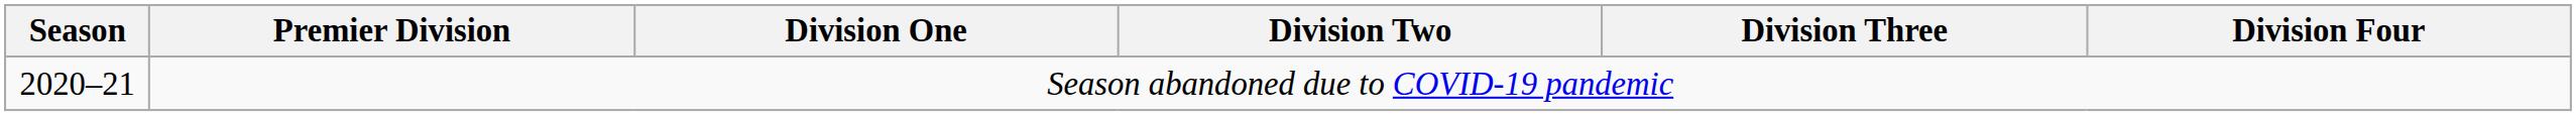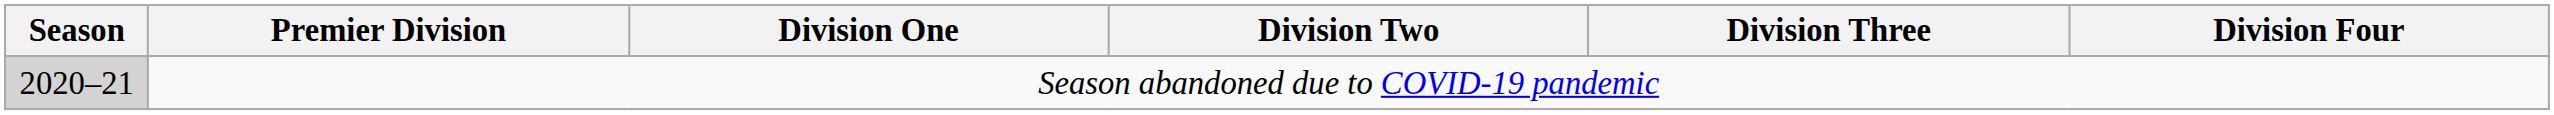Season abandoned due to COVID-19 pandemic | Season: no background -> lightgrey background
